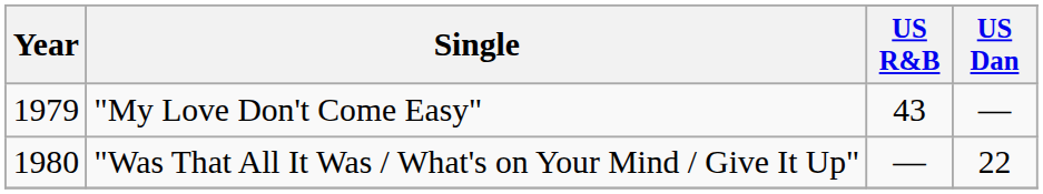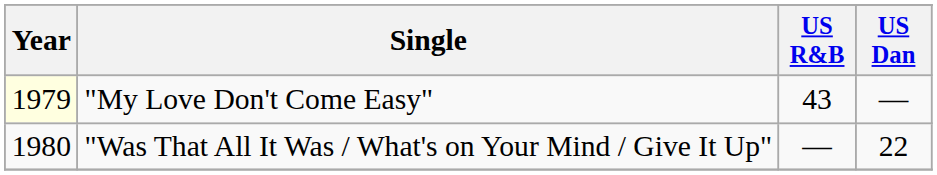"My Love Don't Come Easy" | Year: no background -> lightyellow background
